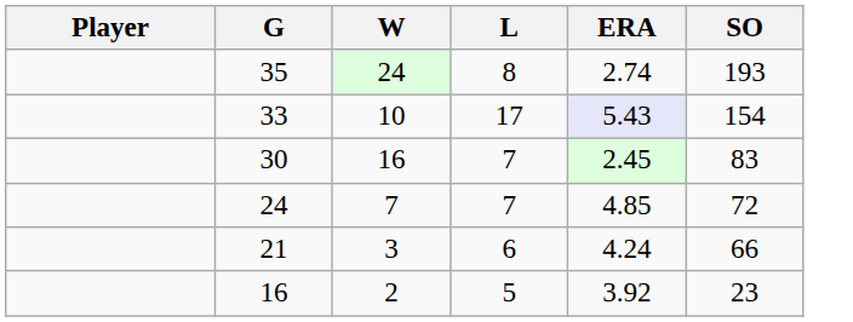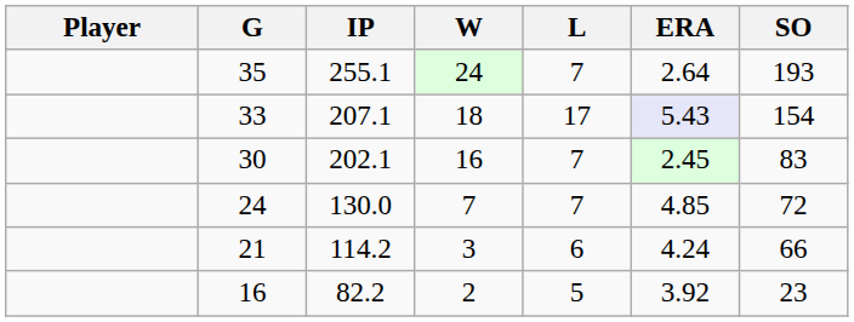+ column: IP | 255.1 | 207.1 | 202.1 | 130.0 | 114.2 | 82.2
35 | L: 8 -> 7
35 | ERA: 2.74 -> 2.64
33 | W: 10 -> 18
